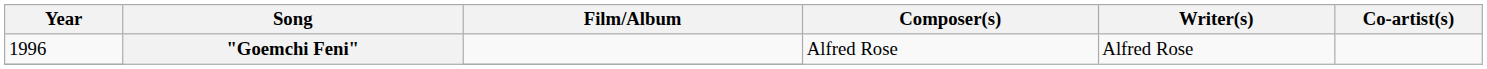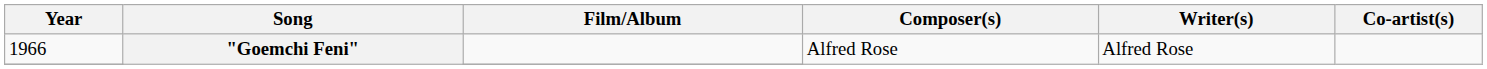row 2 | Year: 1996 -> 1966
